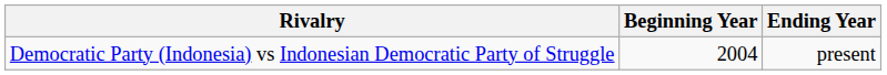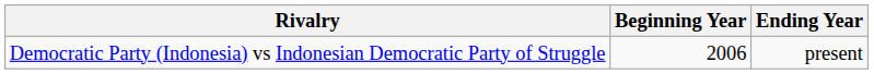row 2 | Beginning Year: 2004 -> 2006
